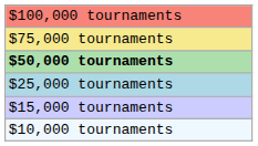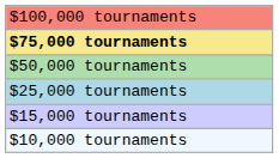row 2 | column 1: normal -> bold
row 3 | column 1: bold -> normal
